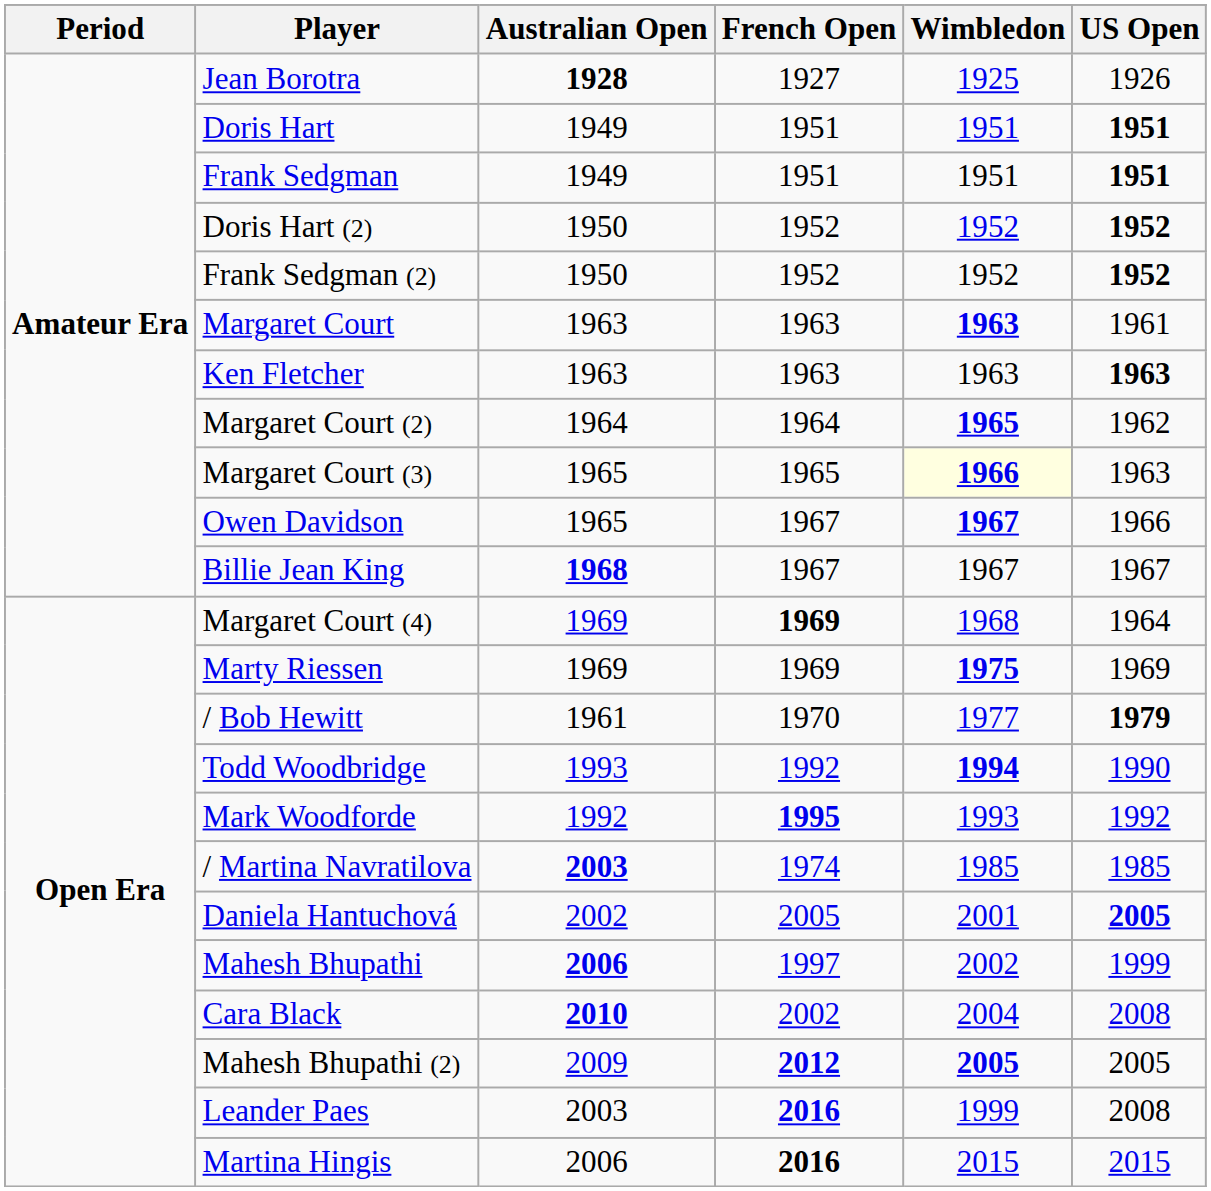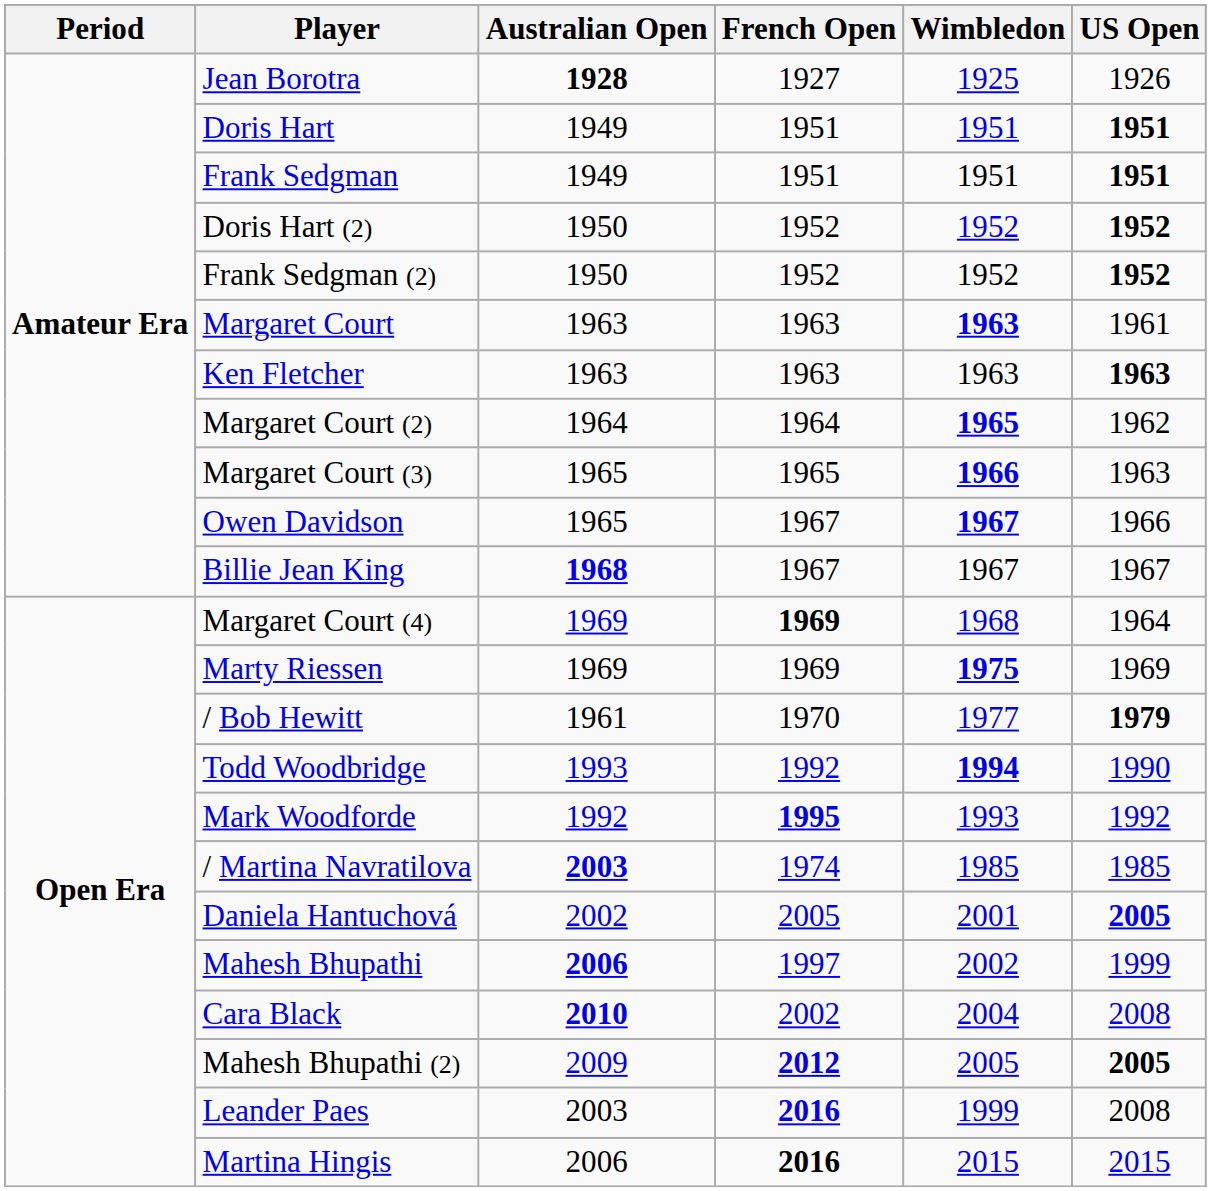Margaret Court (3) | Wimbledon: lightyellow background -> no background
Mahesh Bhupathi (2) | Wimbledon: bold -> normal
Mahesh Bhupathi (2) | US Open: normal -> bold
